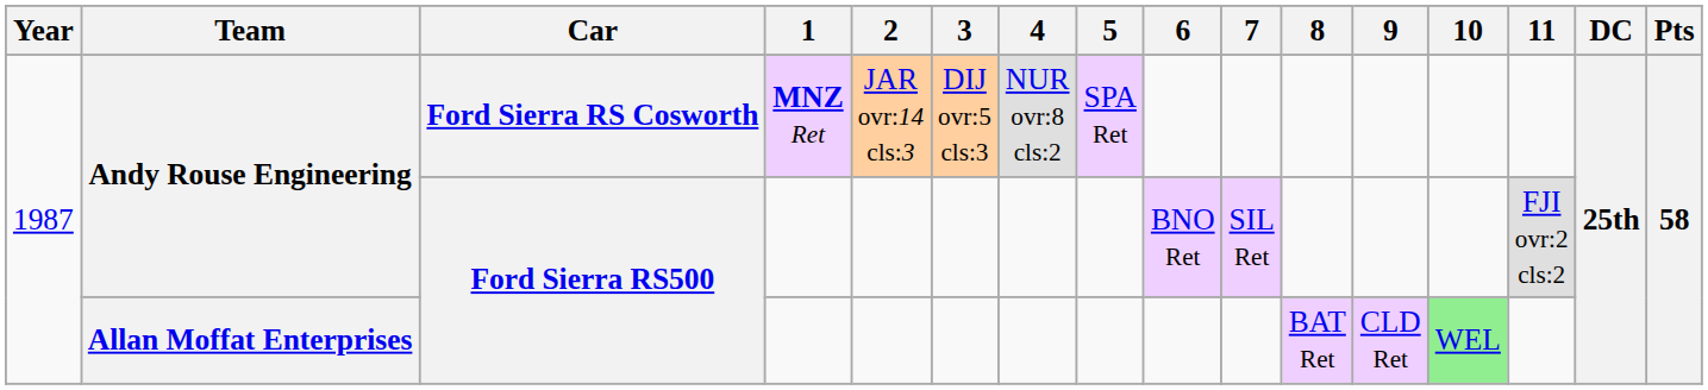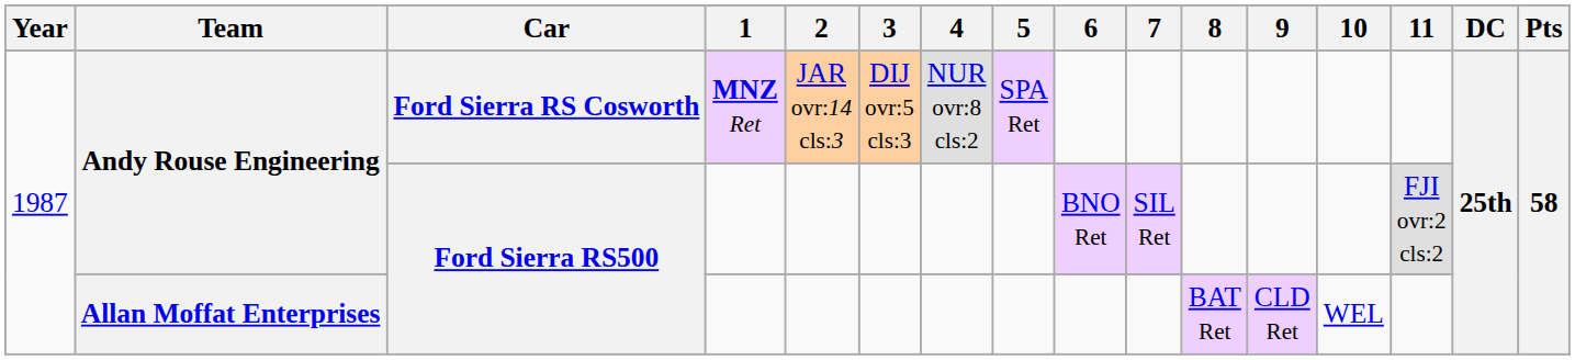Allan Moffat Enterprises | 10: lightgreen background -> no background
